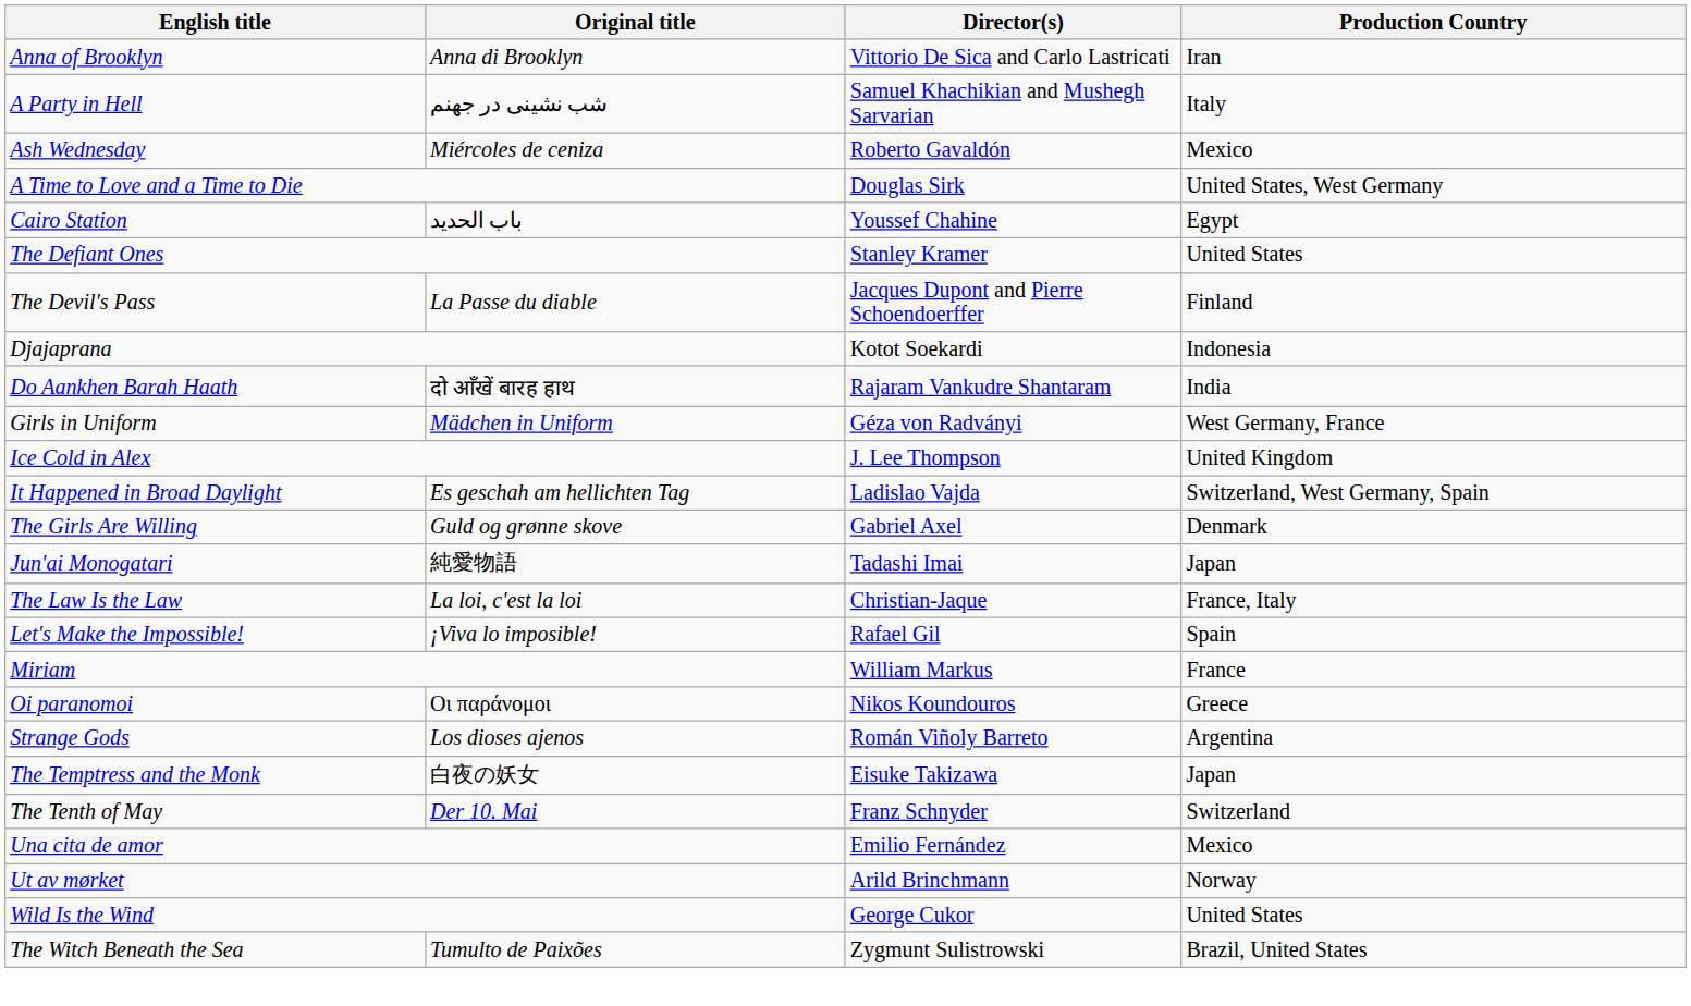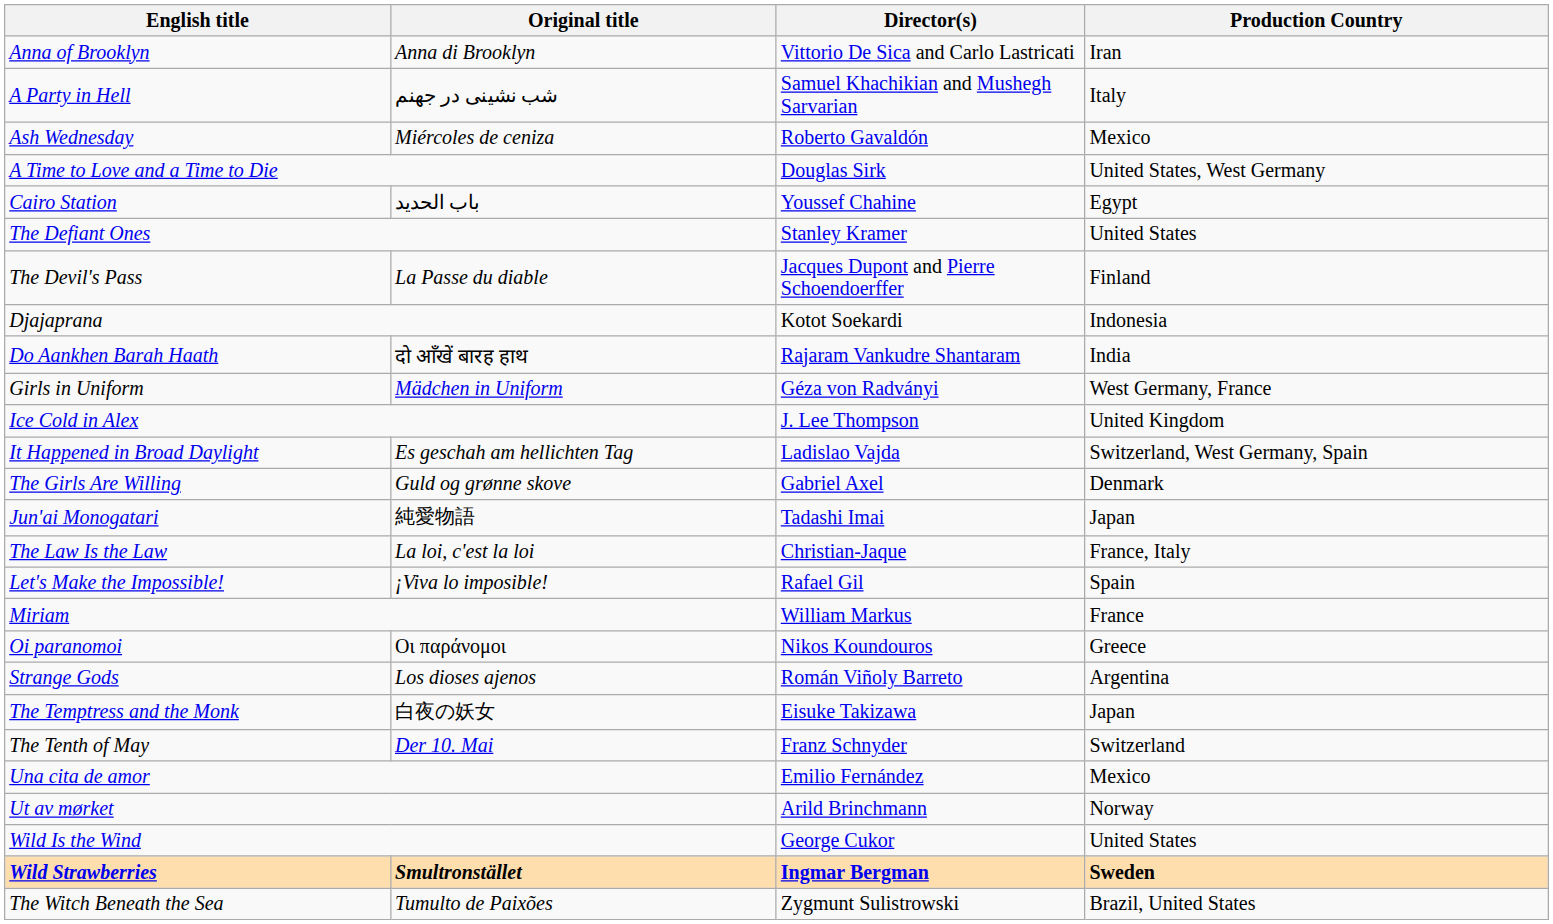+ row: Wild Strawberries | Smultronstället | Ingmar Bergman | Sweden
